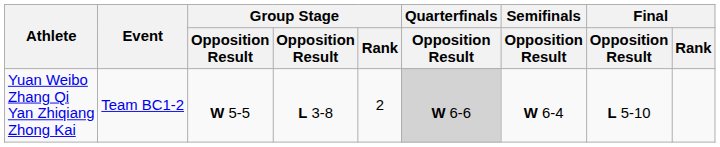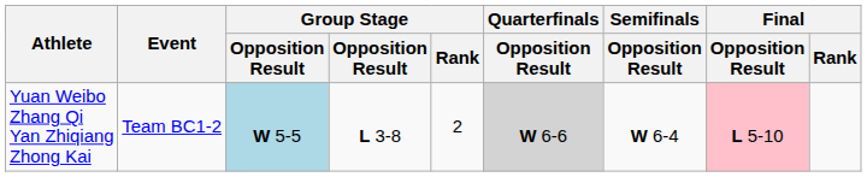Yuan Weibo Zhang Qi Yan Zhiqiang Zhong Kai | column 3: no background -> lightblue background
Yuan Weibo Zhang Qi Yan Zhiqiang Zhong Kai | Final / Opposition Result: no background -> pink background
